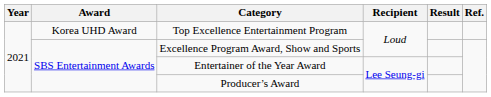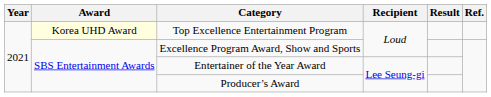Top Excellence Entertainment Program | Award: no background -> lightyellow background
